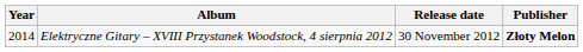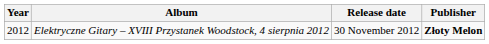row 2 | Year: 2014 -> 2012
